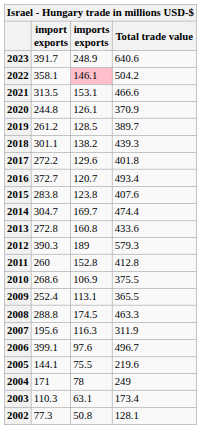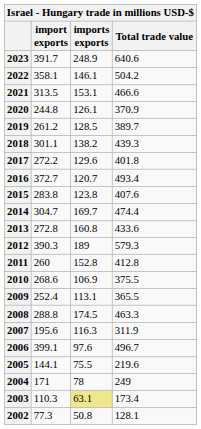2022 | imports exports: pink background -> no background
2003 | imports exports: no background -> khaki background
